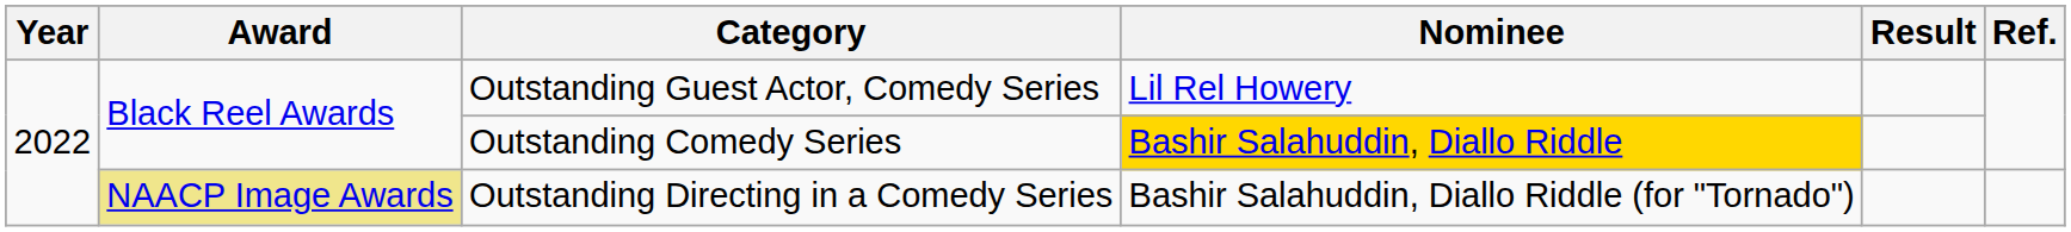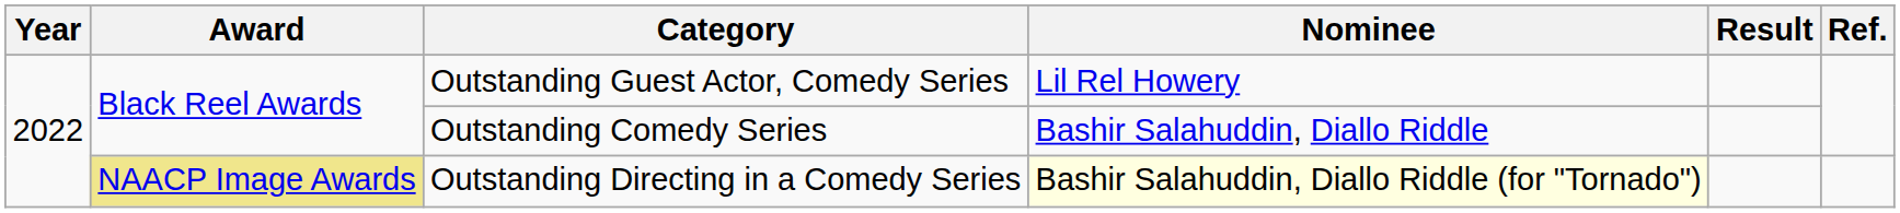Outstanding Comedy Series | Nominee: gold background -> no background
Outstanding Directing in a Comedy Series | Nominee: no background -> lightyellow background
